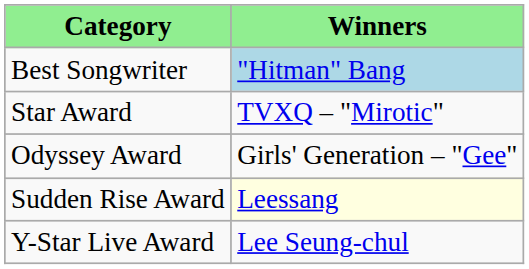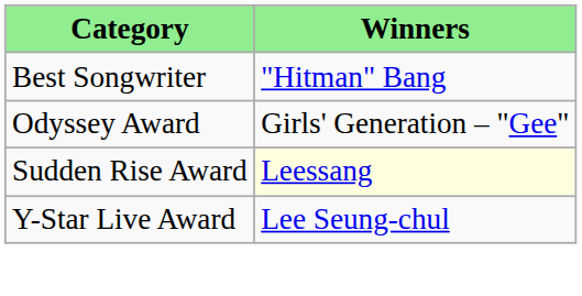Best Songwriter | Winners: lightblue background -> no background
- row: Star Award | TVXQ – "Mirotic"
